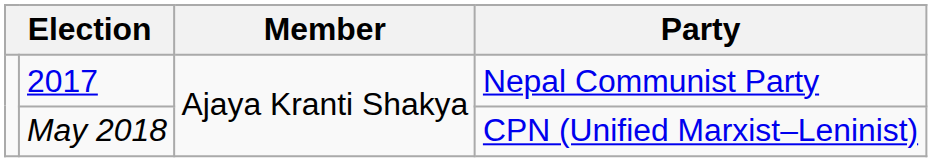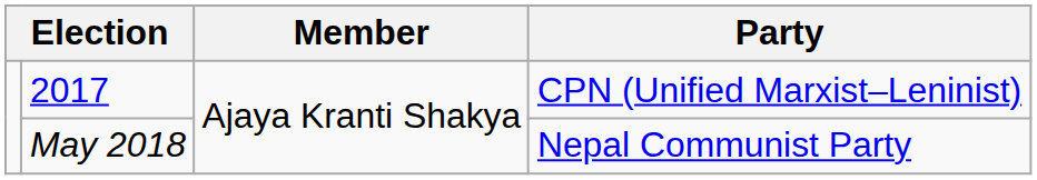2017 | Party: Nepal Communist Party -> CPN (Unified Marxist–Leninist)
May 2018 | Party: CPN (Unified Marxist–Leninist) -> Nepal Communist Party
